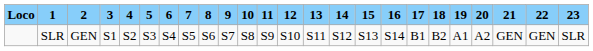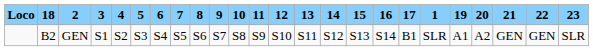columns swapped: 1 <-> 18
